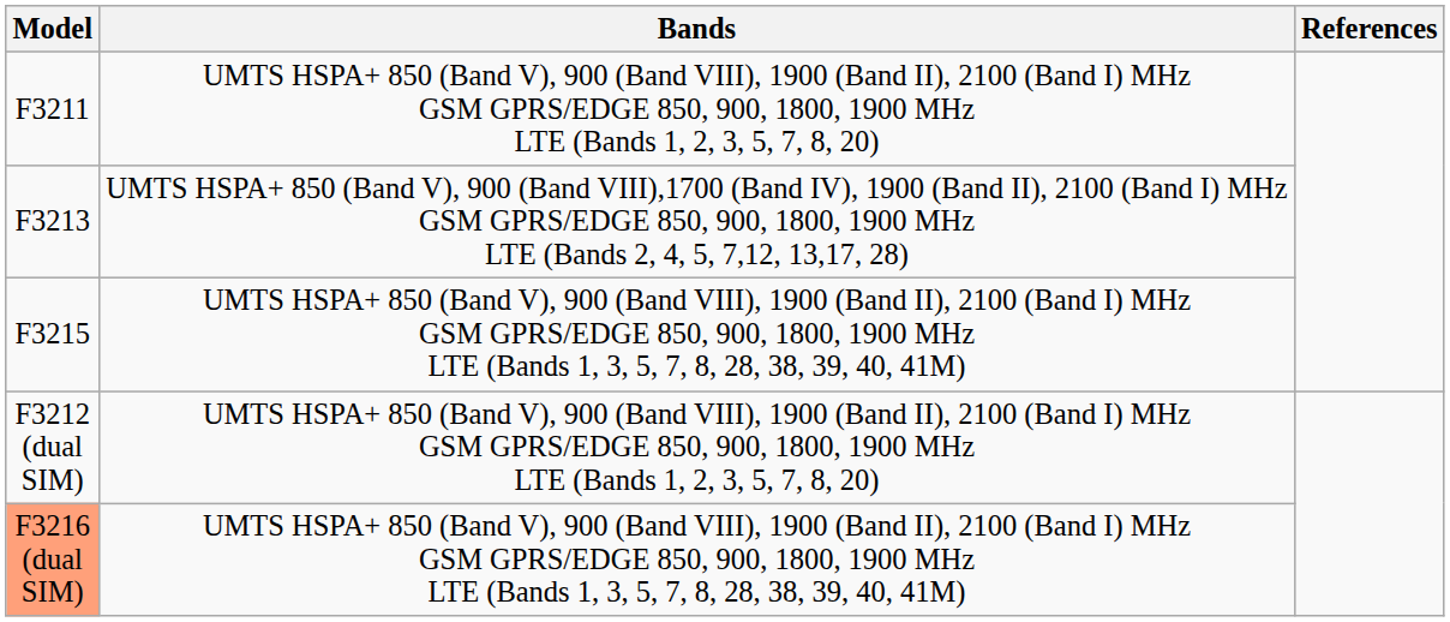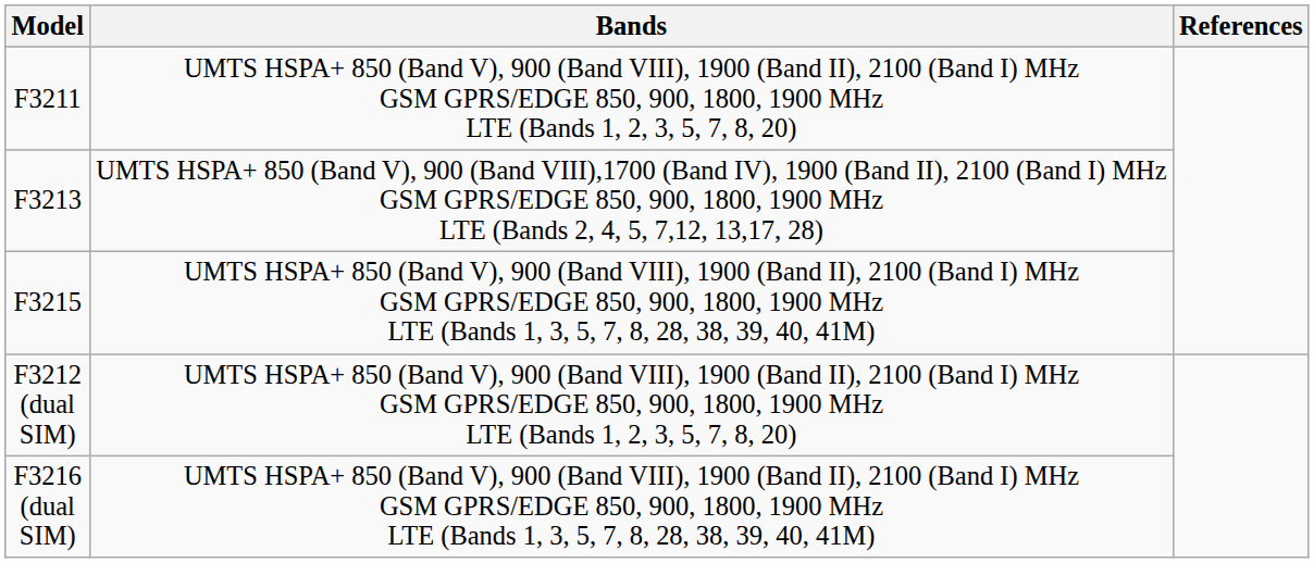F3216 (dual SIM) | Model: lightsalmon background -> no background
